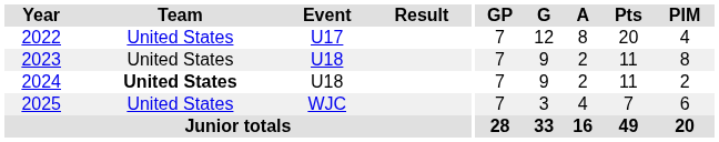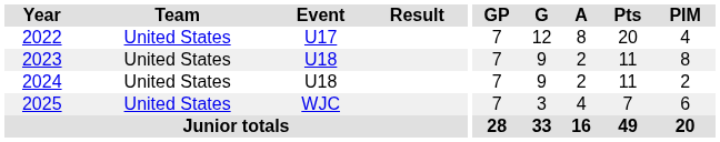2024 | Team: bold -> normal
